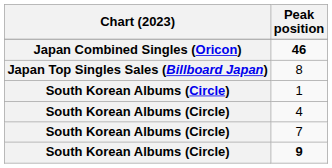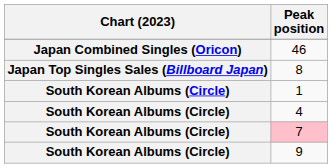46 | Peak position: bold -> normal
7 | Peak position: no background -> pink background
9 | Peak position: bold -> normal
